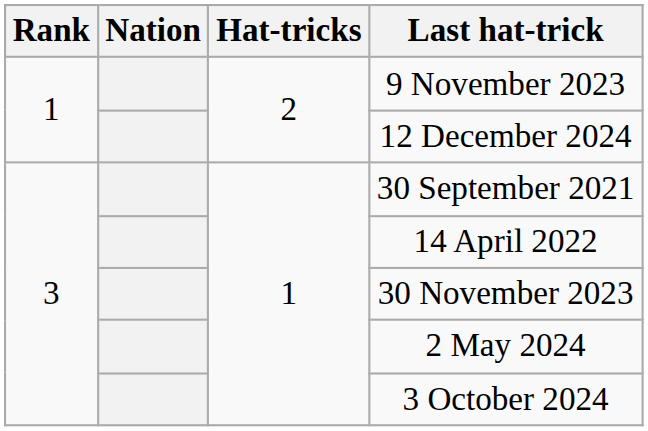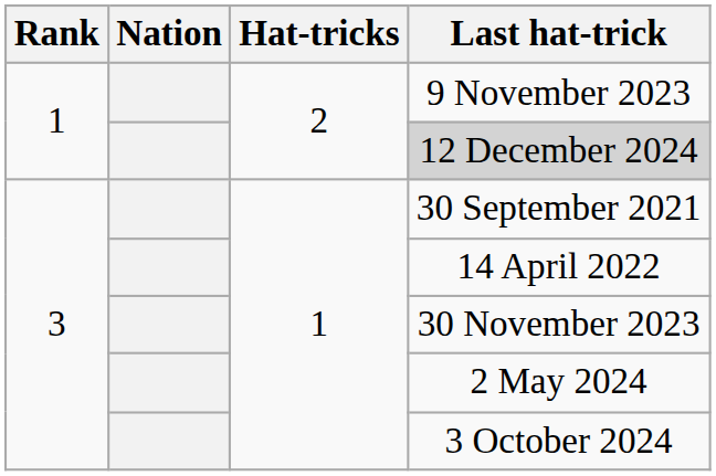12 December 2024 | Last hat-trick: no background -> lightgrey background
